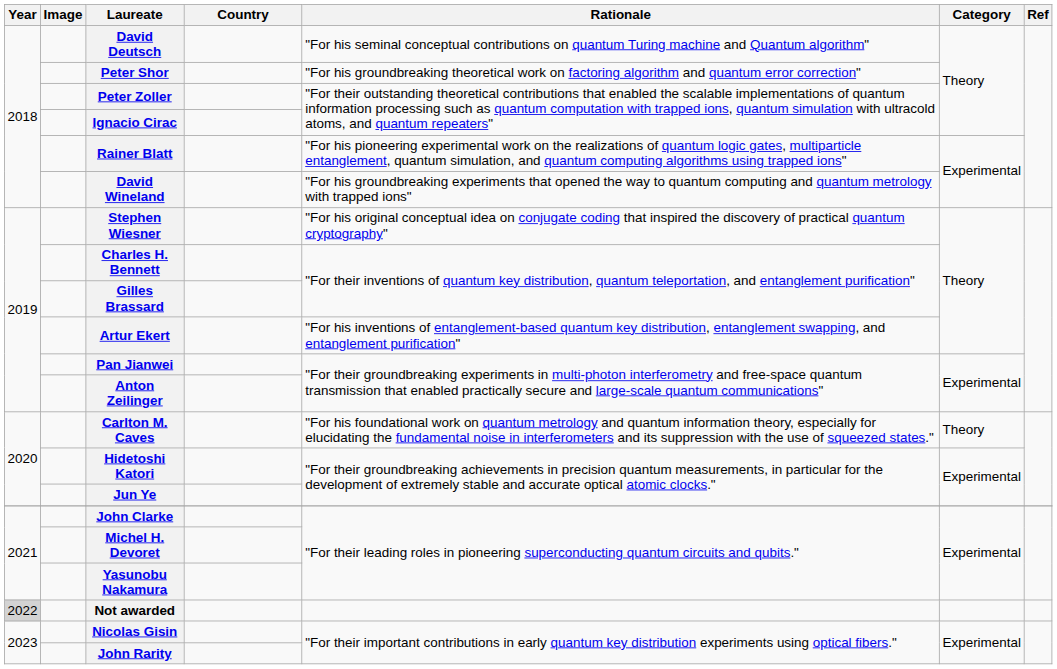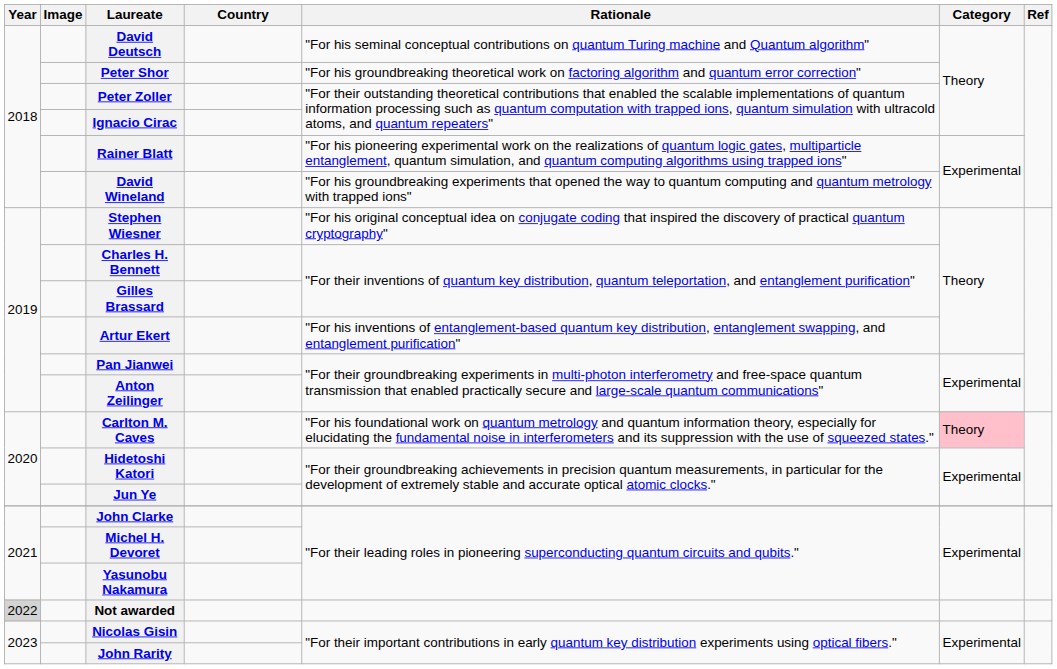Carlton M. Caves | Category: no background -> pink background
